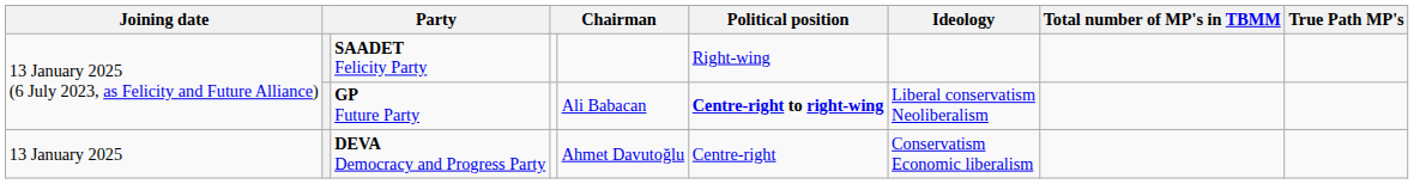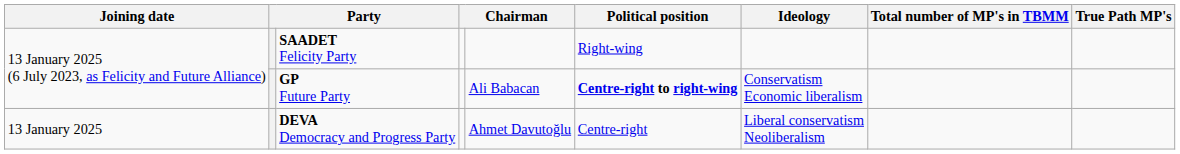GP Future Party | Ideology: Liberal conservatism Neoliberalism -> Conservatism Economic liberalism
DEVA Democracy and Progress Party | Ideology: Conservatism Economic liberalism -> Liberal conservatism Neoliberalism
